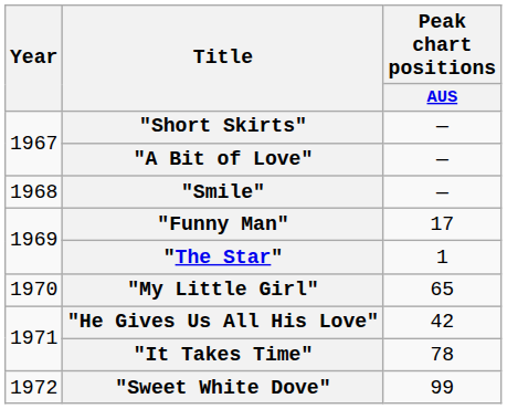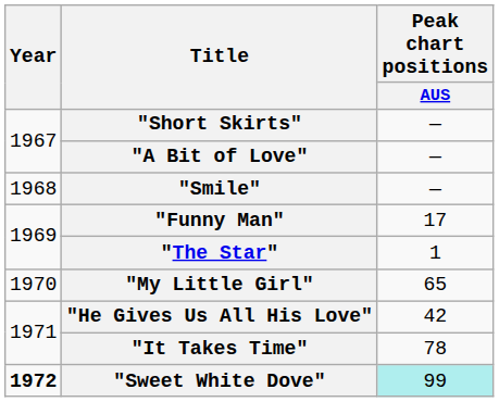"Sweet White Dove" | Year: normal -> bold
"Sweet White Dove" | Peak chart positions / AUS: no background -> paleturquoise background
